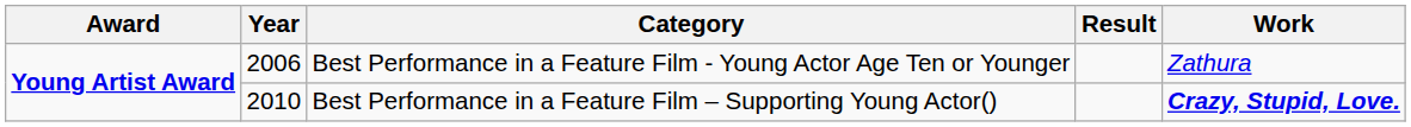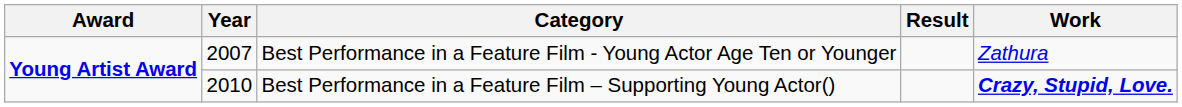row 2 | Year: 2006 -> 2007
